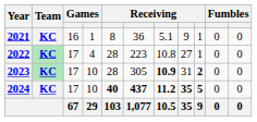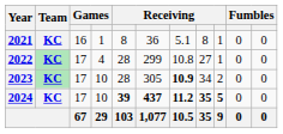2021 | column 8: 9 -> 8
2022 | column 6: 223 -> 299
2023 | column 8: 31 -> 34
2023 | column 9: bold -> normal
2024 | column 5: 40 -> 39
